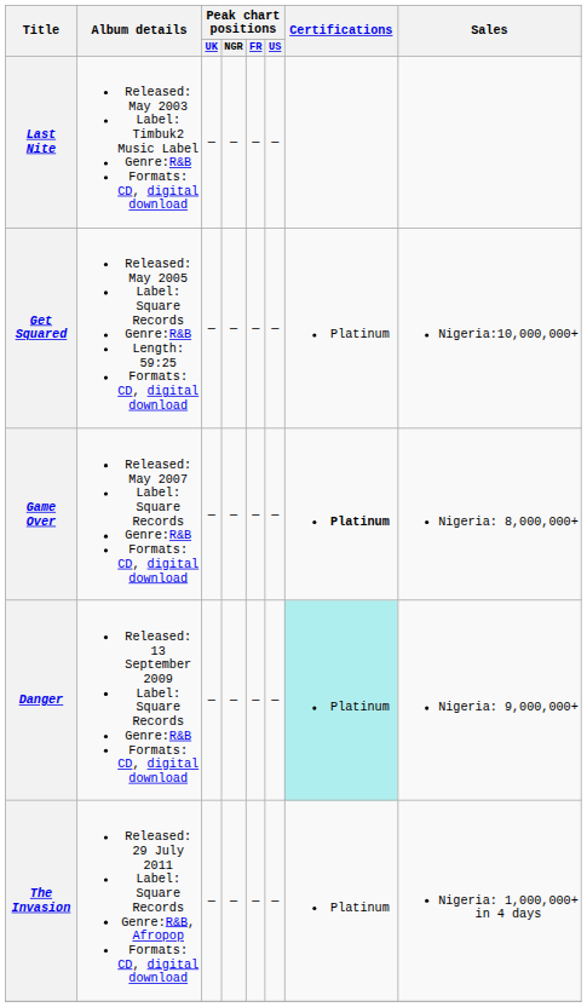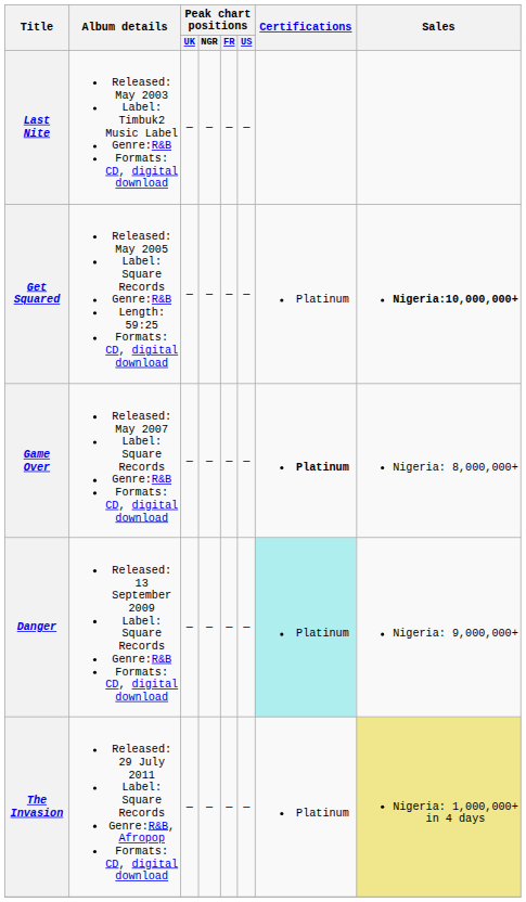Get Squared | Sales: normal -> bold
The Invasion | Sales: no background -> khaki background
